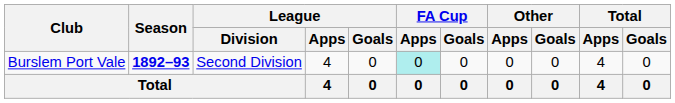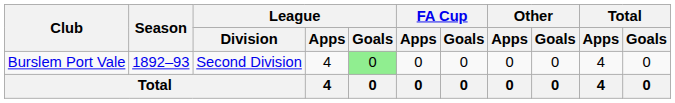Burslem Port Vale | Season: bold -> normal
Burslem Port Vale | League / Goals: no background -> lightgreen background
Burslem Port Vale | FA Cup / Apps: paleturquoise background -> no background
